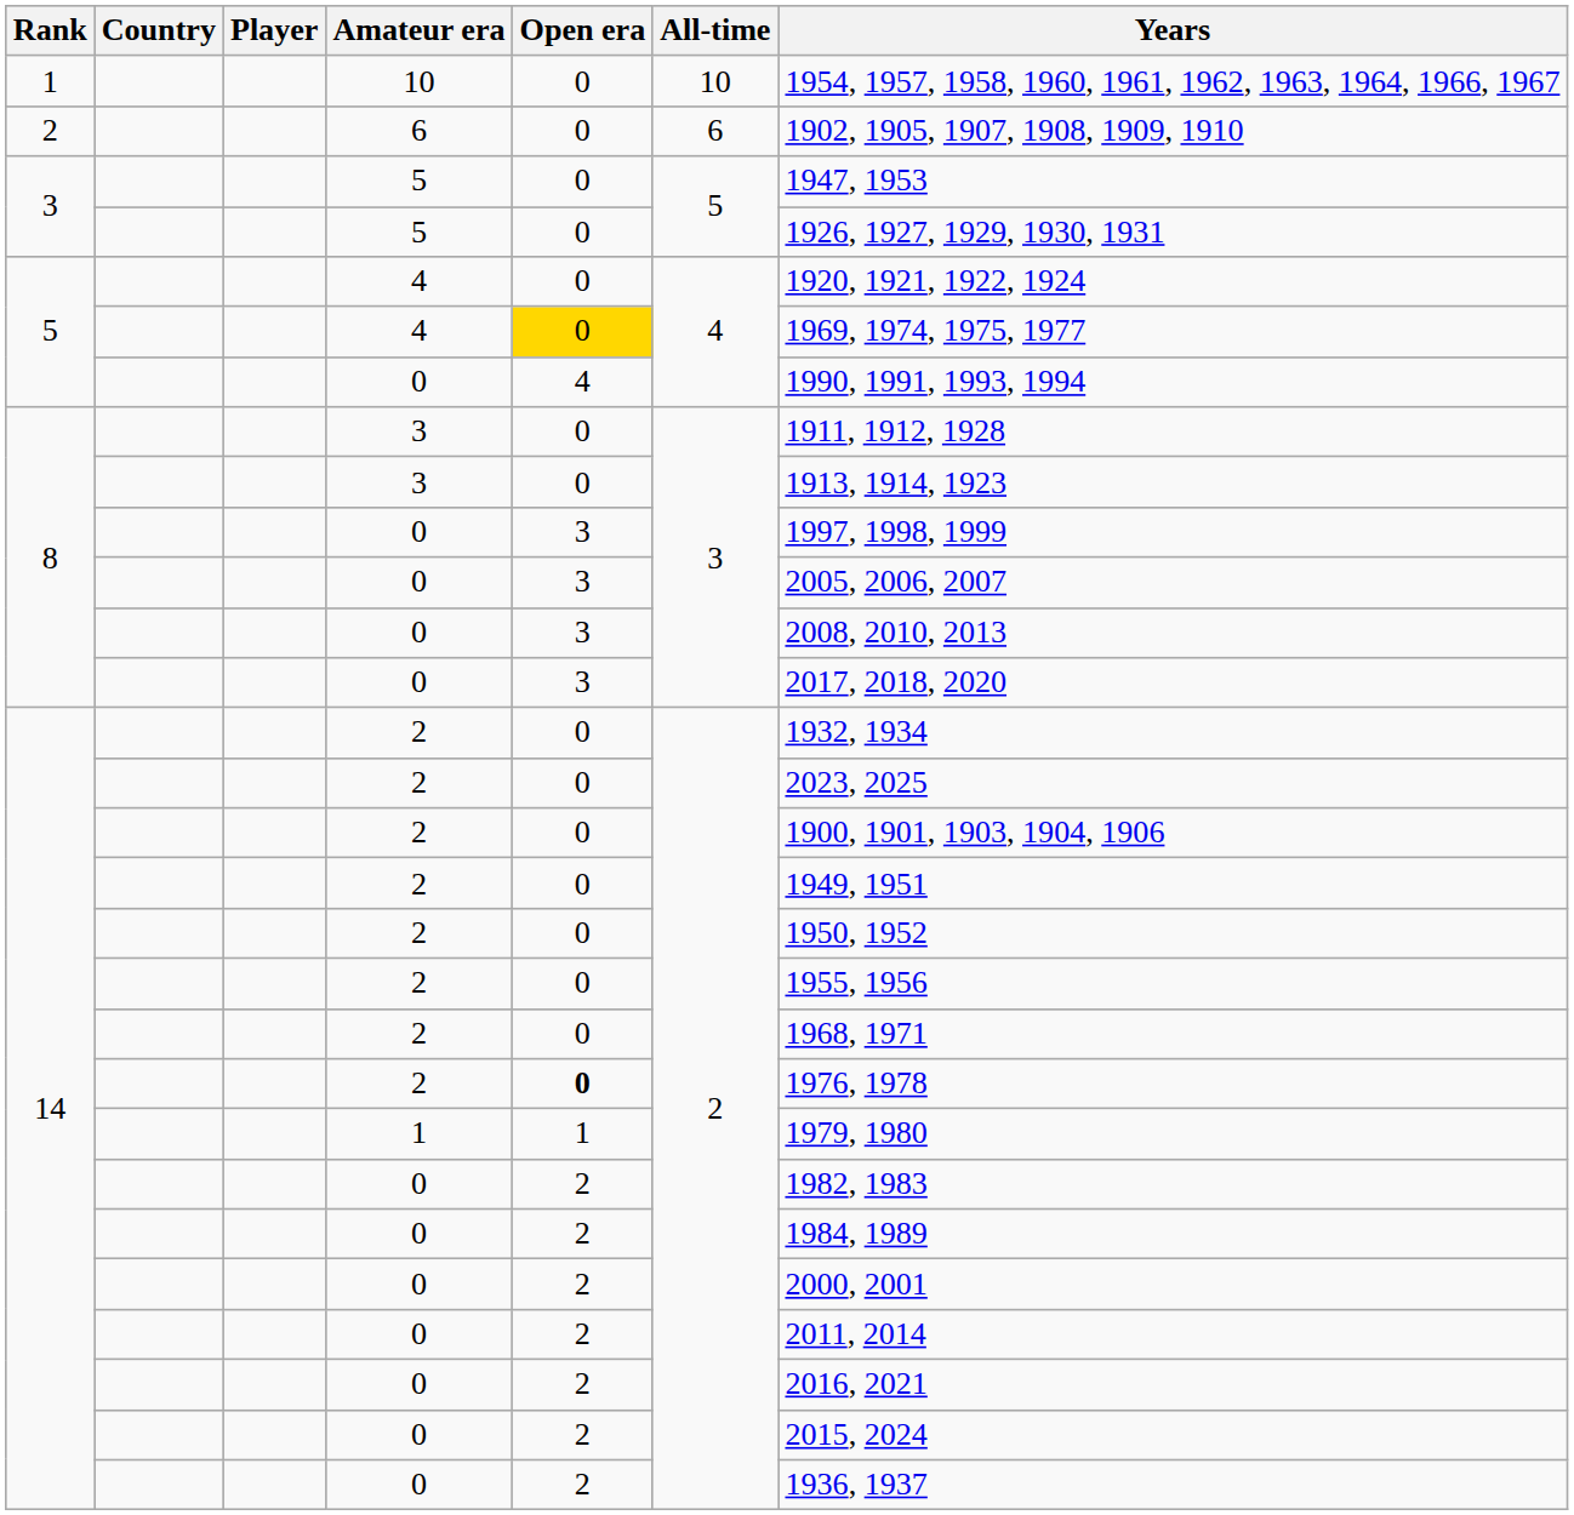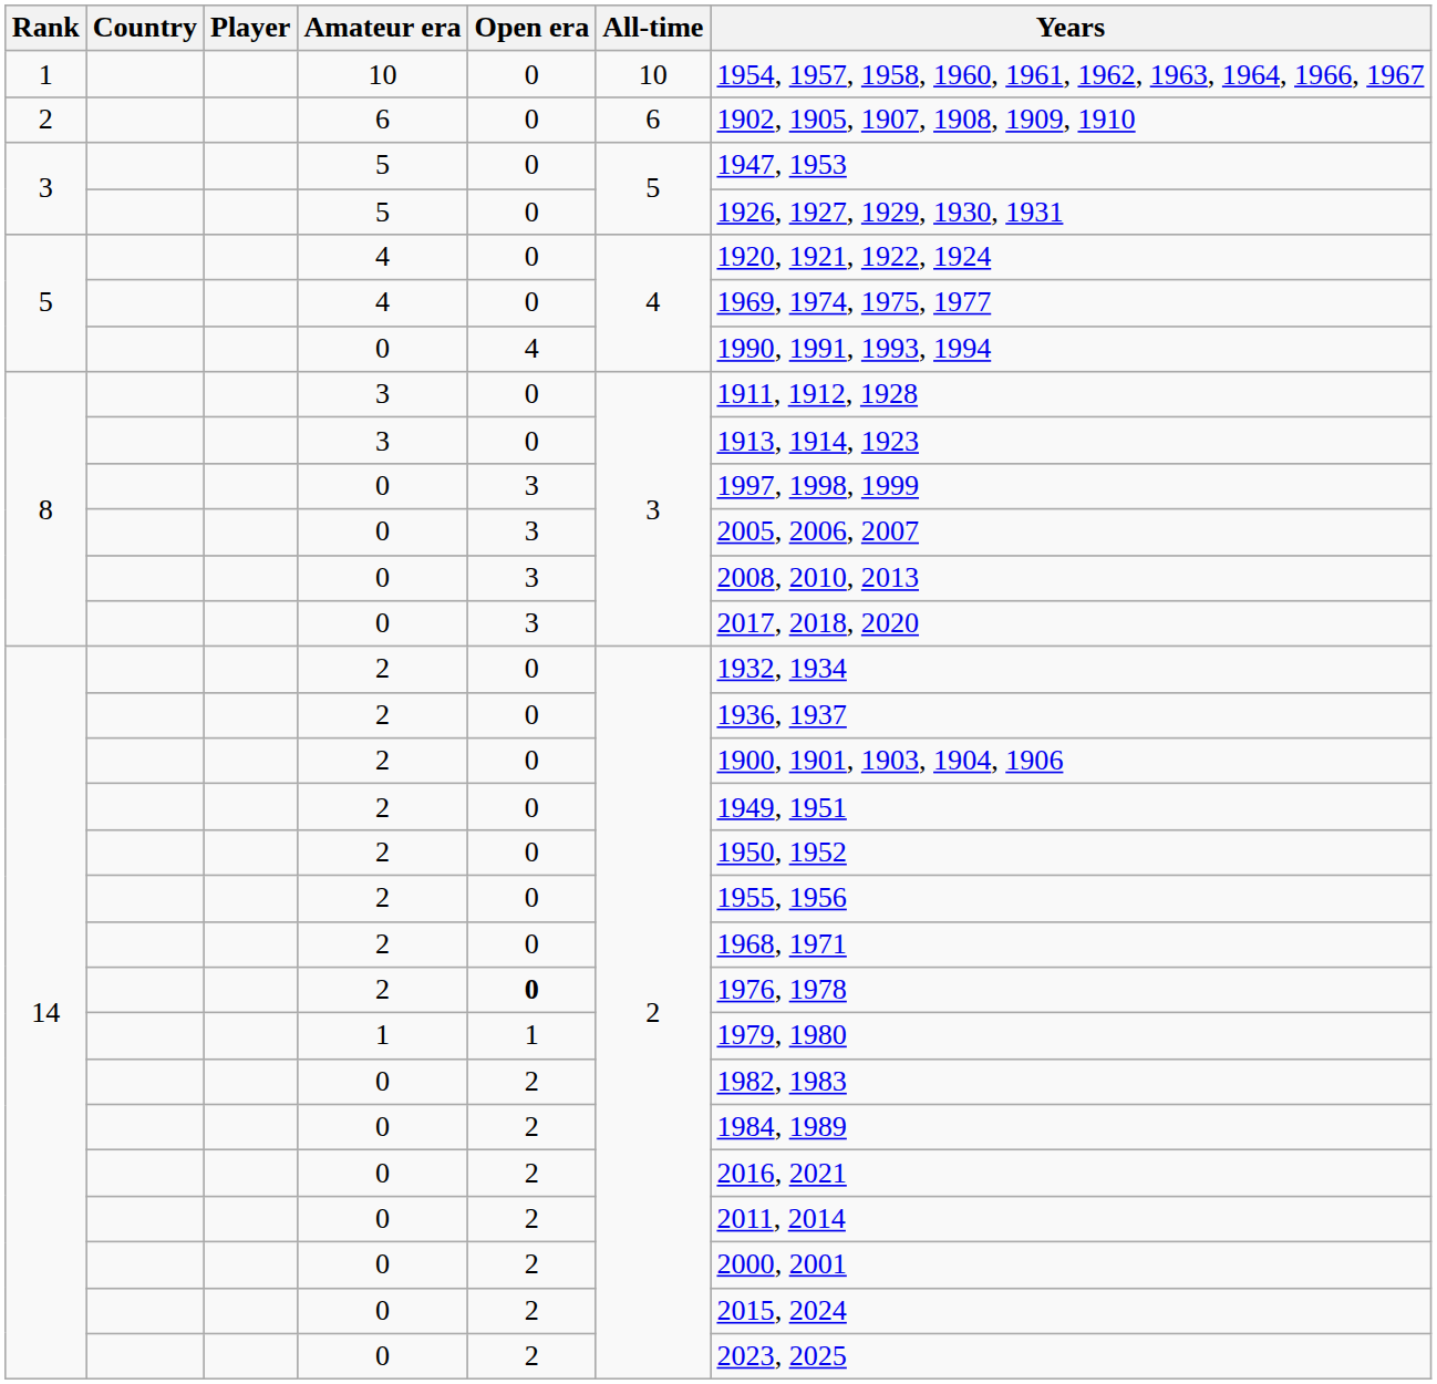row 7 | Open era: gold background -> no background
row 16 | Years: 2023, 2025 -> 1936, 1937
row 26 | Years: 2000, 2001 -> 2016, 2021
row 28 | Years: 2016, 2021 -> 2000, 2001
row 30 | Years: 1936, 1937 -> 2023, 2025
